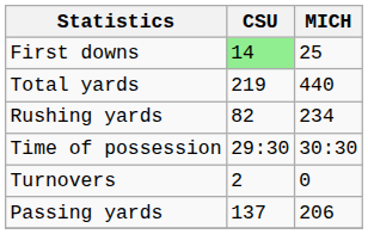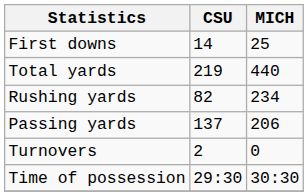First downs | CSU: lightgreen background -> no background
rows swapped: Passing yards <-> Time of possession
